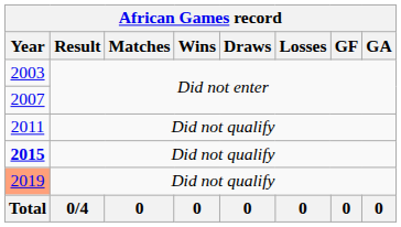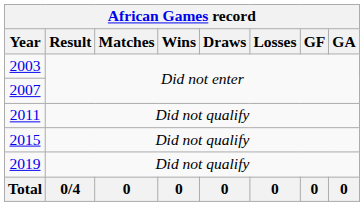2015 | African Games record / Year: bold -> normal
2019 | African Games record / Year: lightsalmon background -> no background
